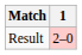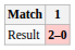Result | 1: normal -> bold
